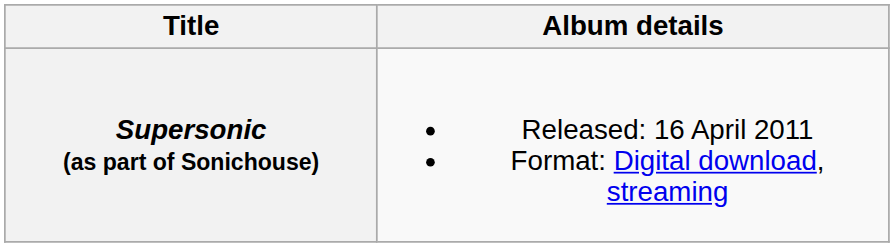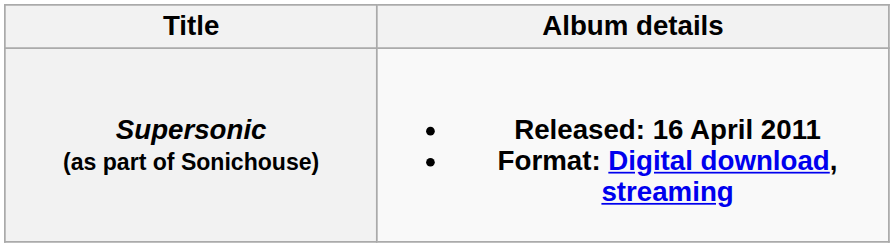Supersonic (as part of Sonichouse) | Album details: normal -> bold
